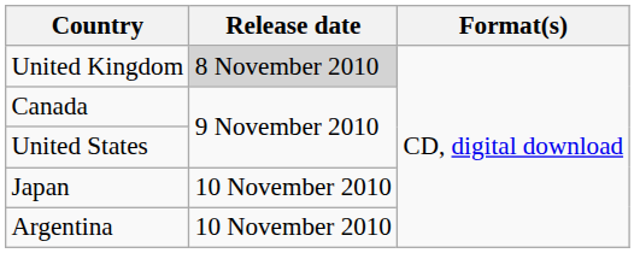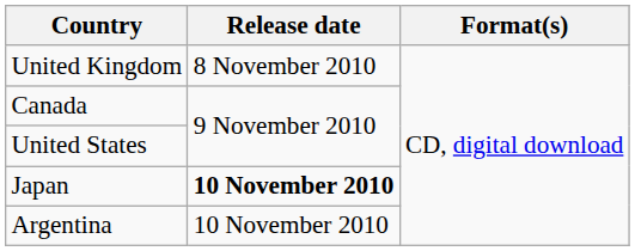United Kingdom | Release date: lightgrey background -> no background
Japan | Release date: normal -> bold
